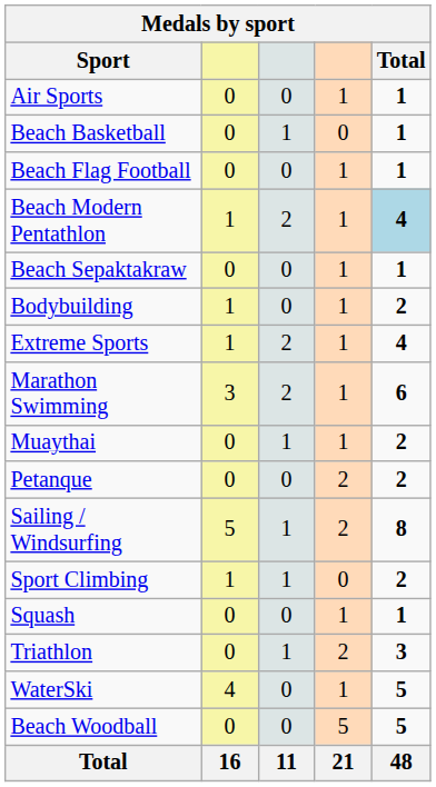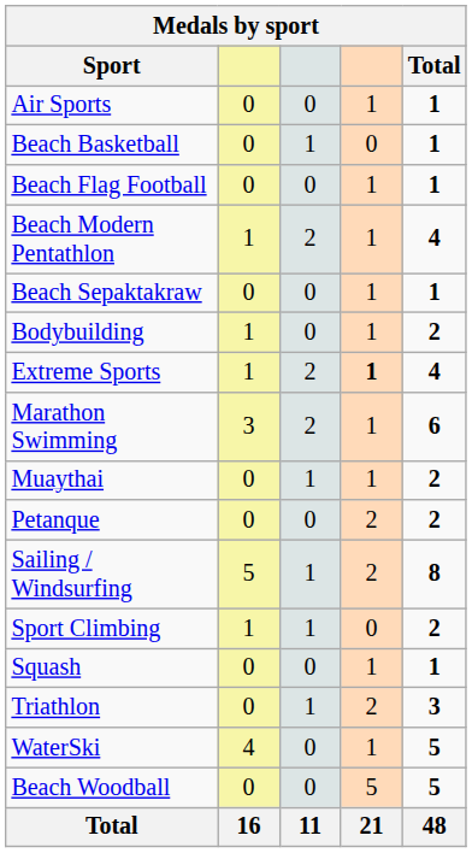Beach Modern Pentathlon | Total: lightblue background -> no background
Extreme Sports | column 4: normal -> bold
